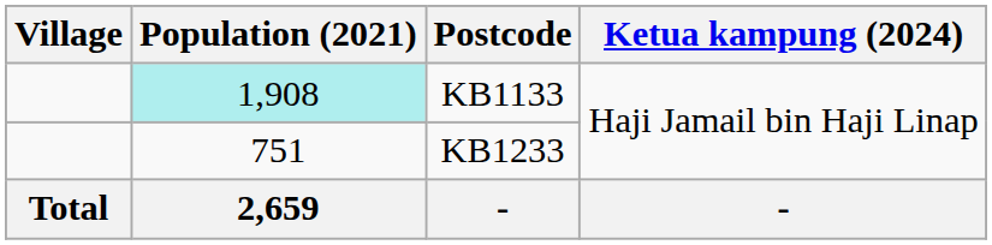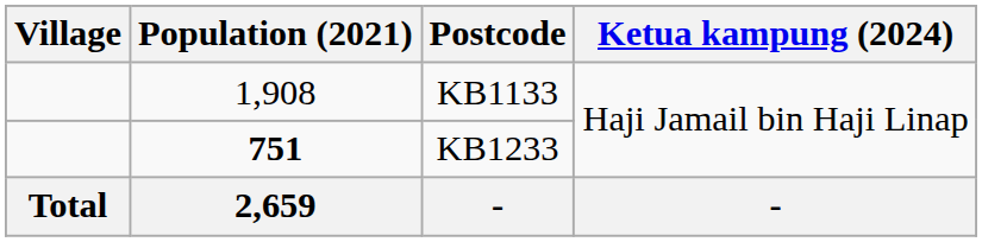KB1133 | Population (2021): paleturquoise background -> no background
KB1233 | Population (2021): normal -> bold
